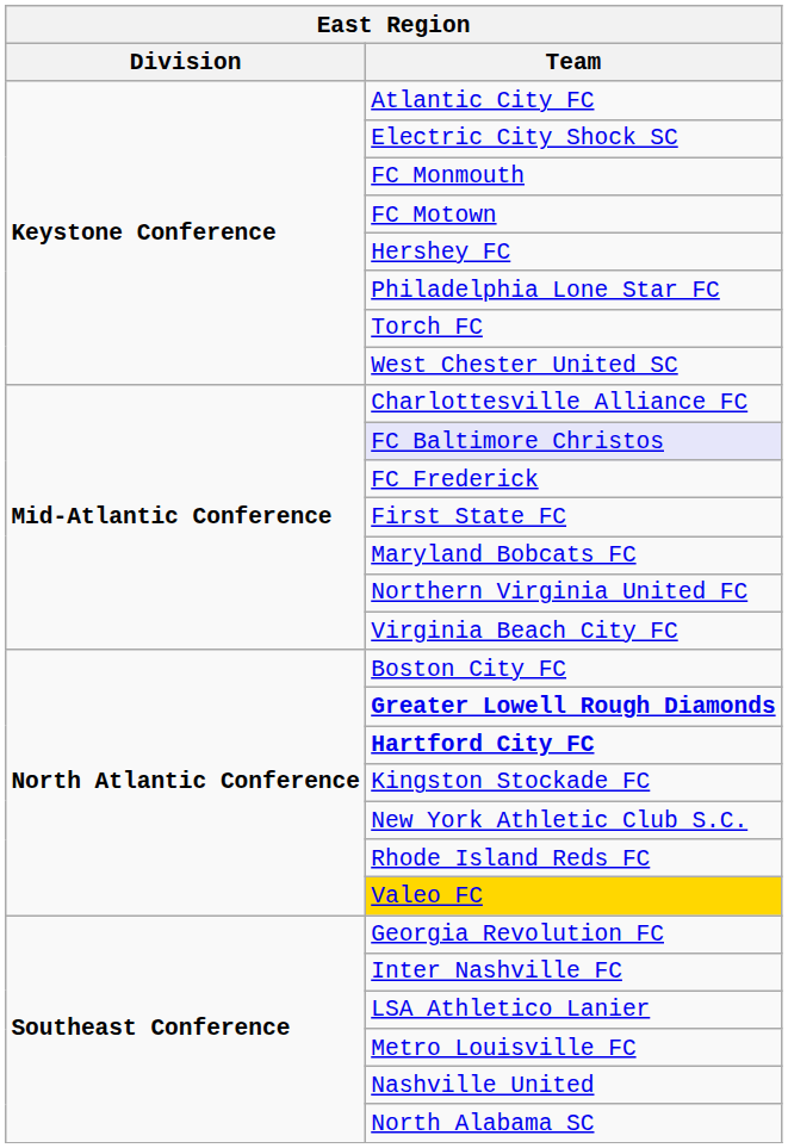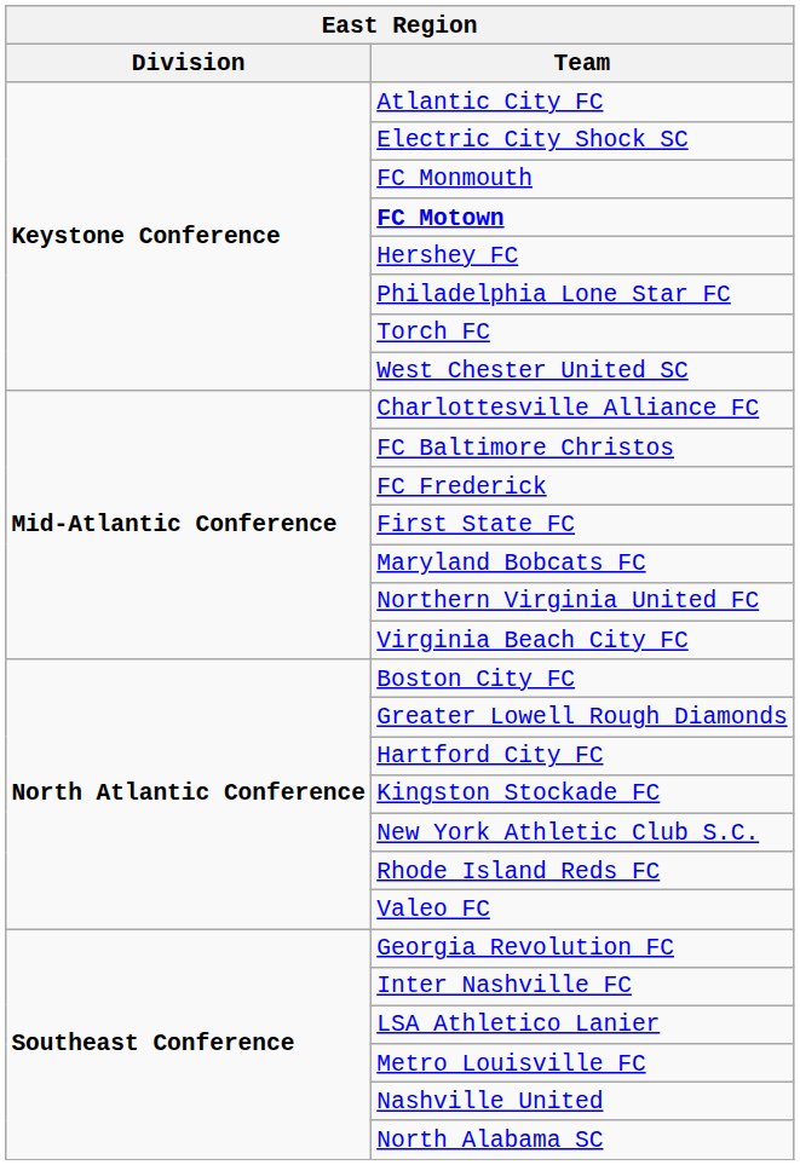FC Motown | Team: normal -> bold
FC Baltimore Christos | Team: lavender background -> no background
Greater Lowell Rough Diamonds | Team: bold -> normal
Hartford City FC | Team: bold -> normal
Valeo FC | Team: gold background -> no background
